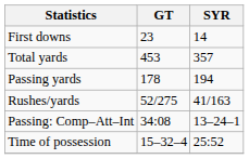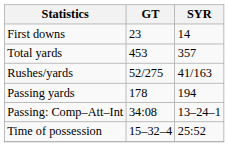rows swapped: Rushes/yards <-> Passing yards
